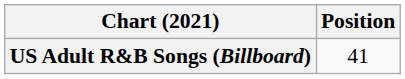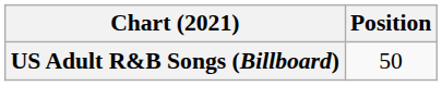US Adult R&B Songs (Billboard) | Position: 41 -> 50
